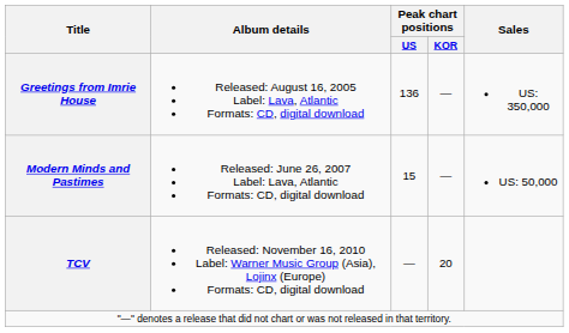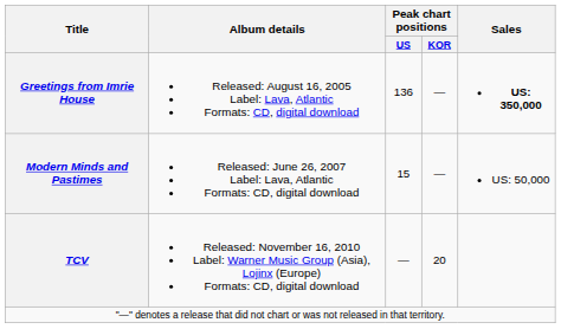Greetings from Imrie House | Sales: normal -> bold
